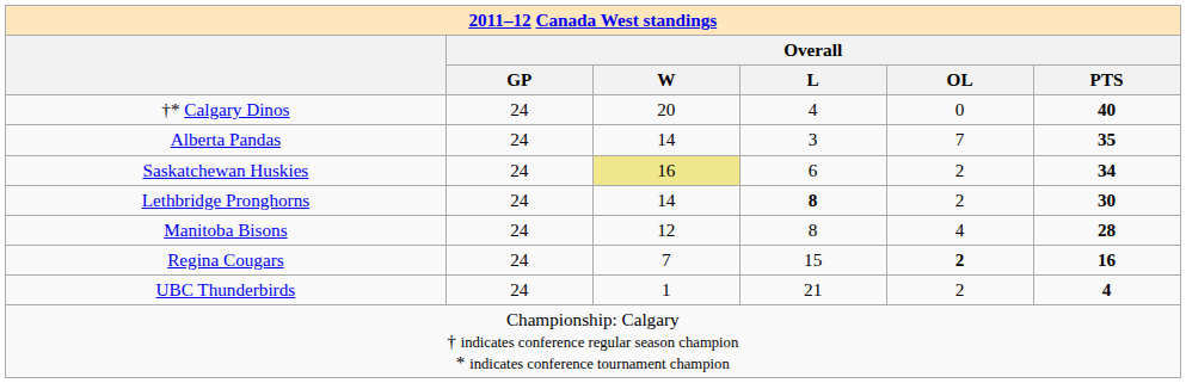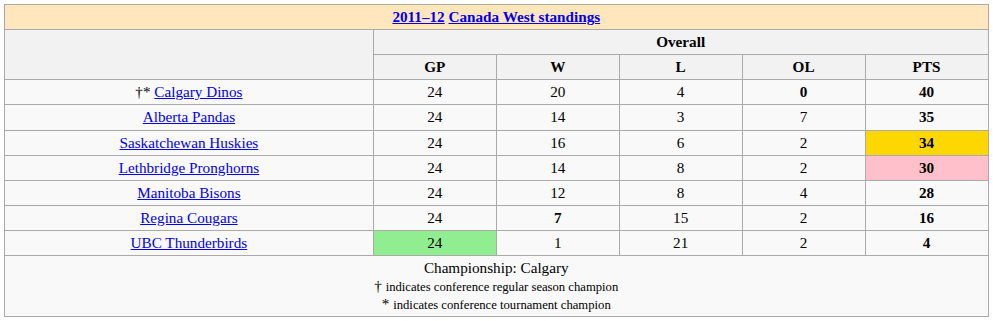†* Calgary Dinos | 2011–12 Canada West standings / Overall / OL: normal -> bold
Saskatchewan Huskies | 2011–12 Canada West standings / Overall / W: khaki background -> no background
Saskatchewan Huskies | 2011–12 Canada West standings / Overall / PTS: no background -> gold background
Lethbridge Pronghorns | 2011–12 Canada West standings / Overall / L: bold -> normal
Lethbridge Pronghorns | 2011–12 Canada West standings / Overall / PTS: no background -> pink background
Regina Cougars | 2011–12 Canada West standings / Overall / W: normal -> bold
Regina Cougars | 2011–12 Canada West standings / Overall / OL: bold -> normal
UBC Thunderbirds | 2011–12 Canada West standings / Overall / GP: no background -> lightgreen background
